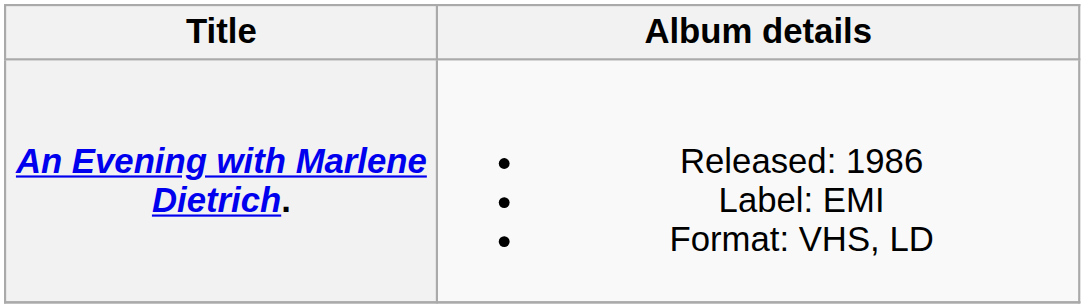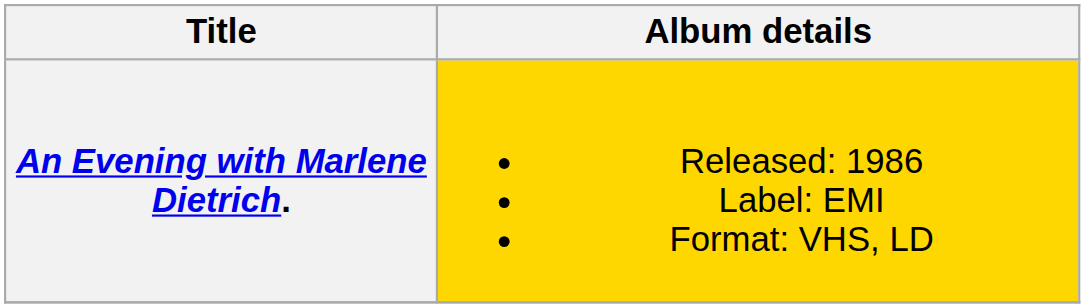An Evening with Marlene Dietrich. | Album details: no background -> gold background
